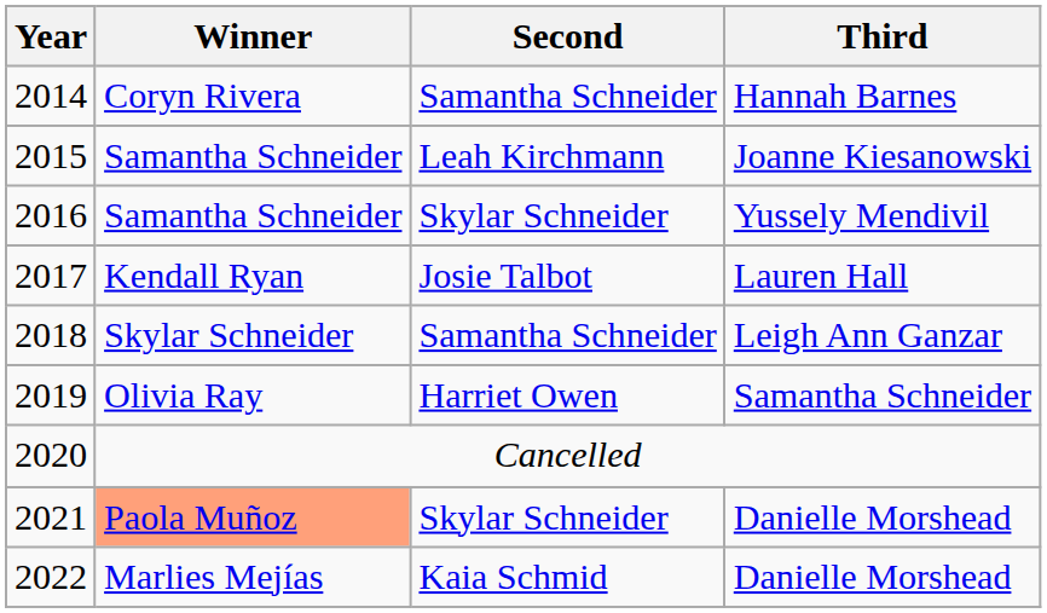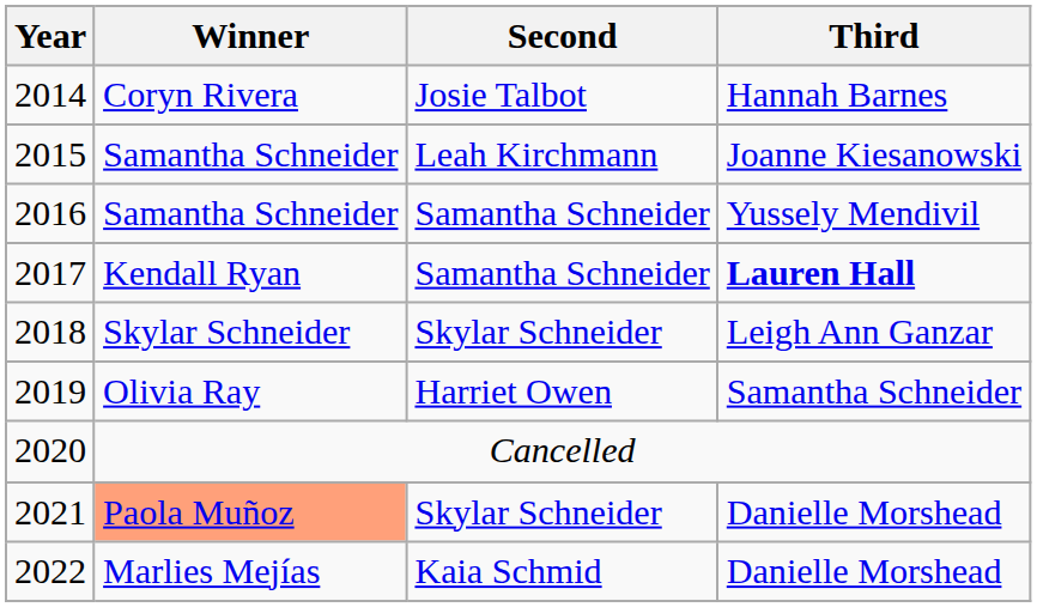2014 | Second: Samantha Schneider -> Josie Talbot
2016 | Second: Skylar Schneider -> Samantha Schneider
2017 | Second: Josie Talbot -> Samantha Schneider
2017 | Third: normal -> bold
2018 | Second: Samantha Schneider -> Skylar Schneider
